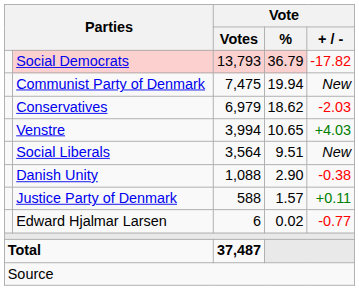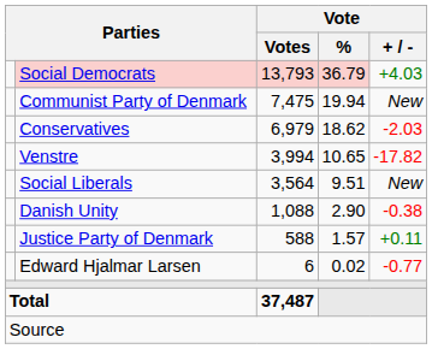Social Democrats | Vote / + / -: -17.82 -> +4.03
Venstre | Vote / + / -: +4.03 -> -17.82
